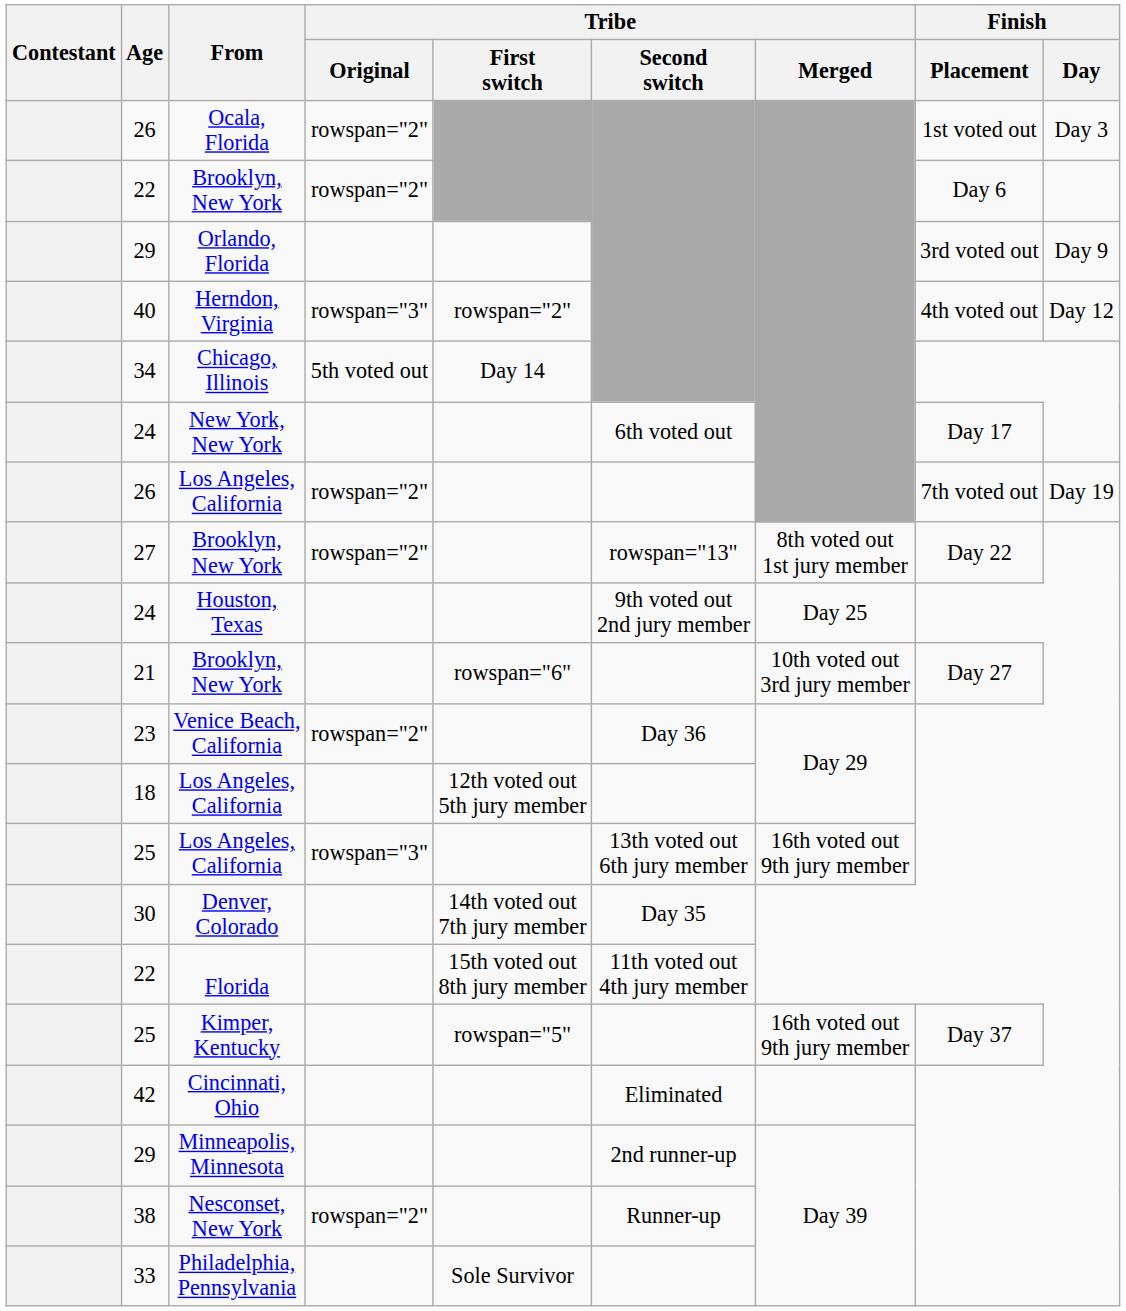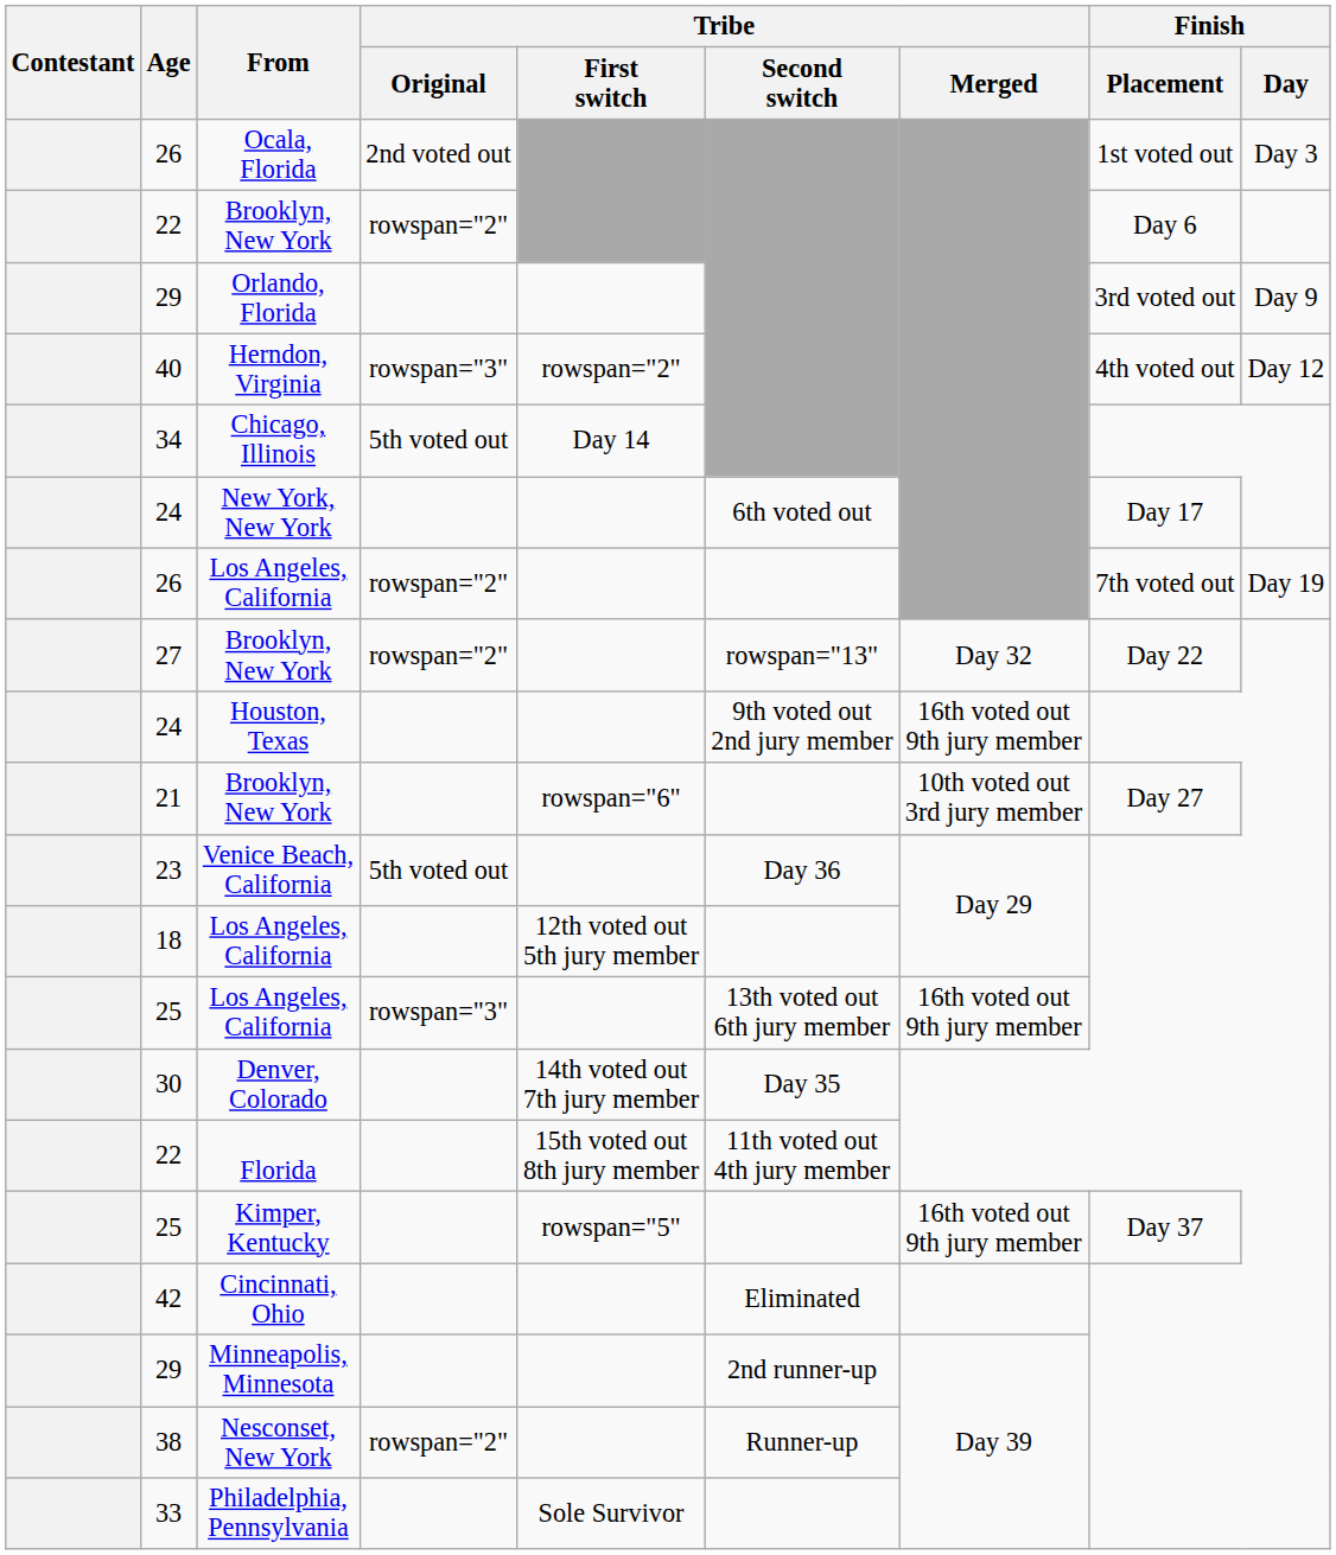Ocala, Florida | Tribe / Original: rowspan="2" -> 2nd voted out
27 / Brooklyn, New York | Tribe / Merged: 8th voted out 1st jury member -> Day 32
Houston, Texas | Tribe / Merged: Day 25 -> 16th voted out 9th jury member
Venice Beach, California | Tribe / Original: rowspan="2" -> 5th voted out
